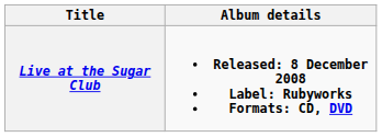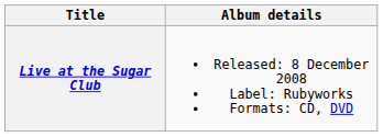Live at the Sugar Club | Album details: bold -> normal
